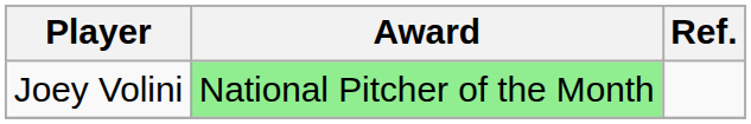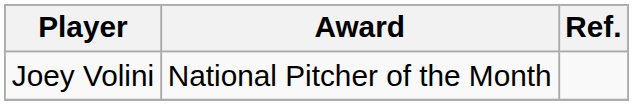Joey Volini | Award: lightgreen background -> no background
